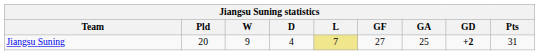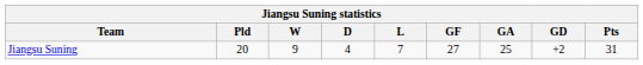Jiangsu Suning | L: khaki background -> no background
Jiangsu Suning | GD: bold -> normal
